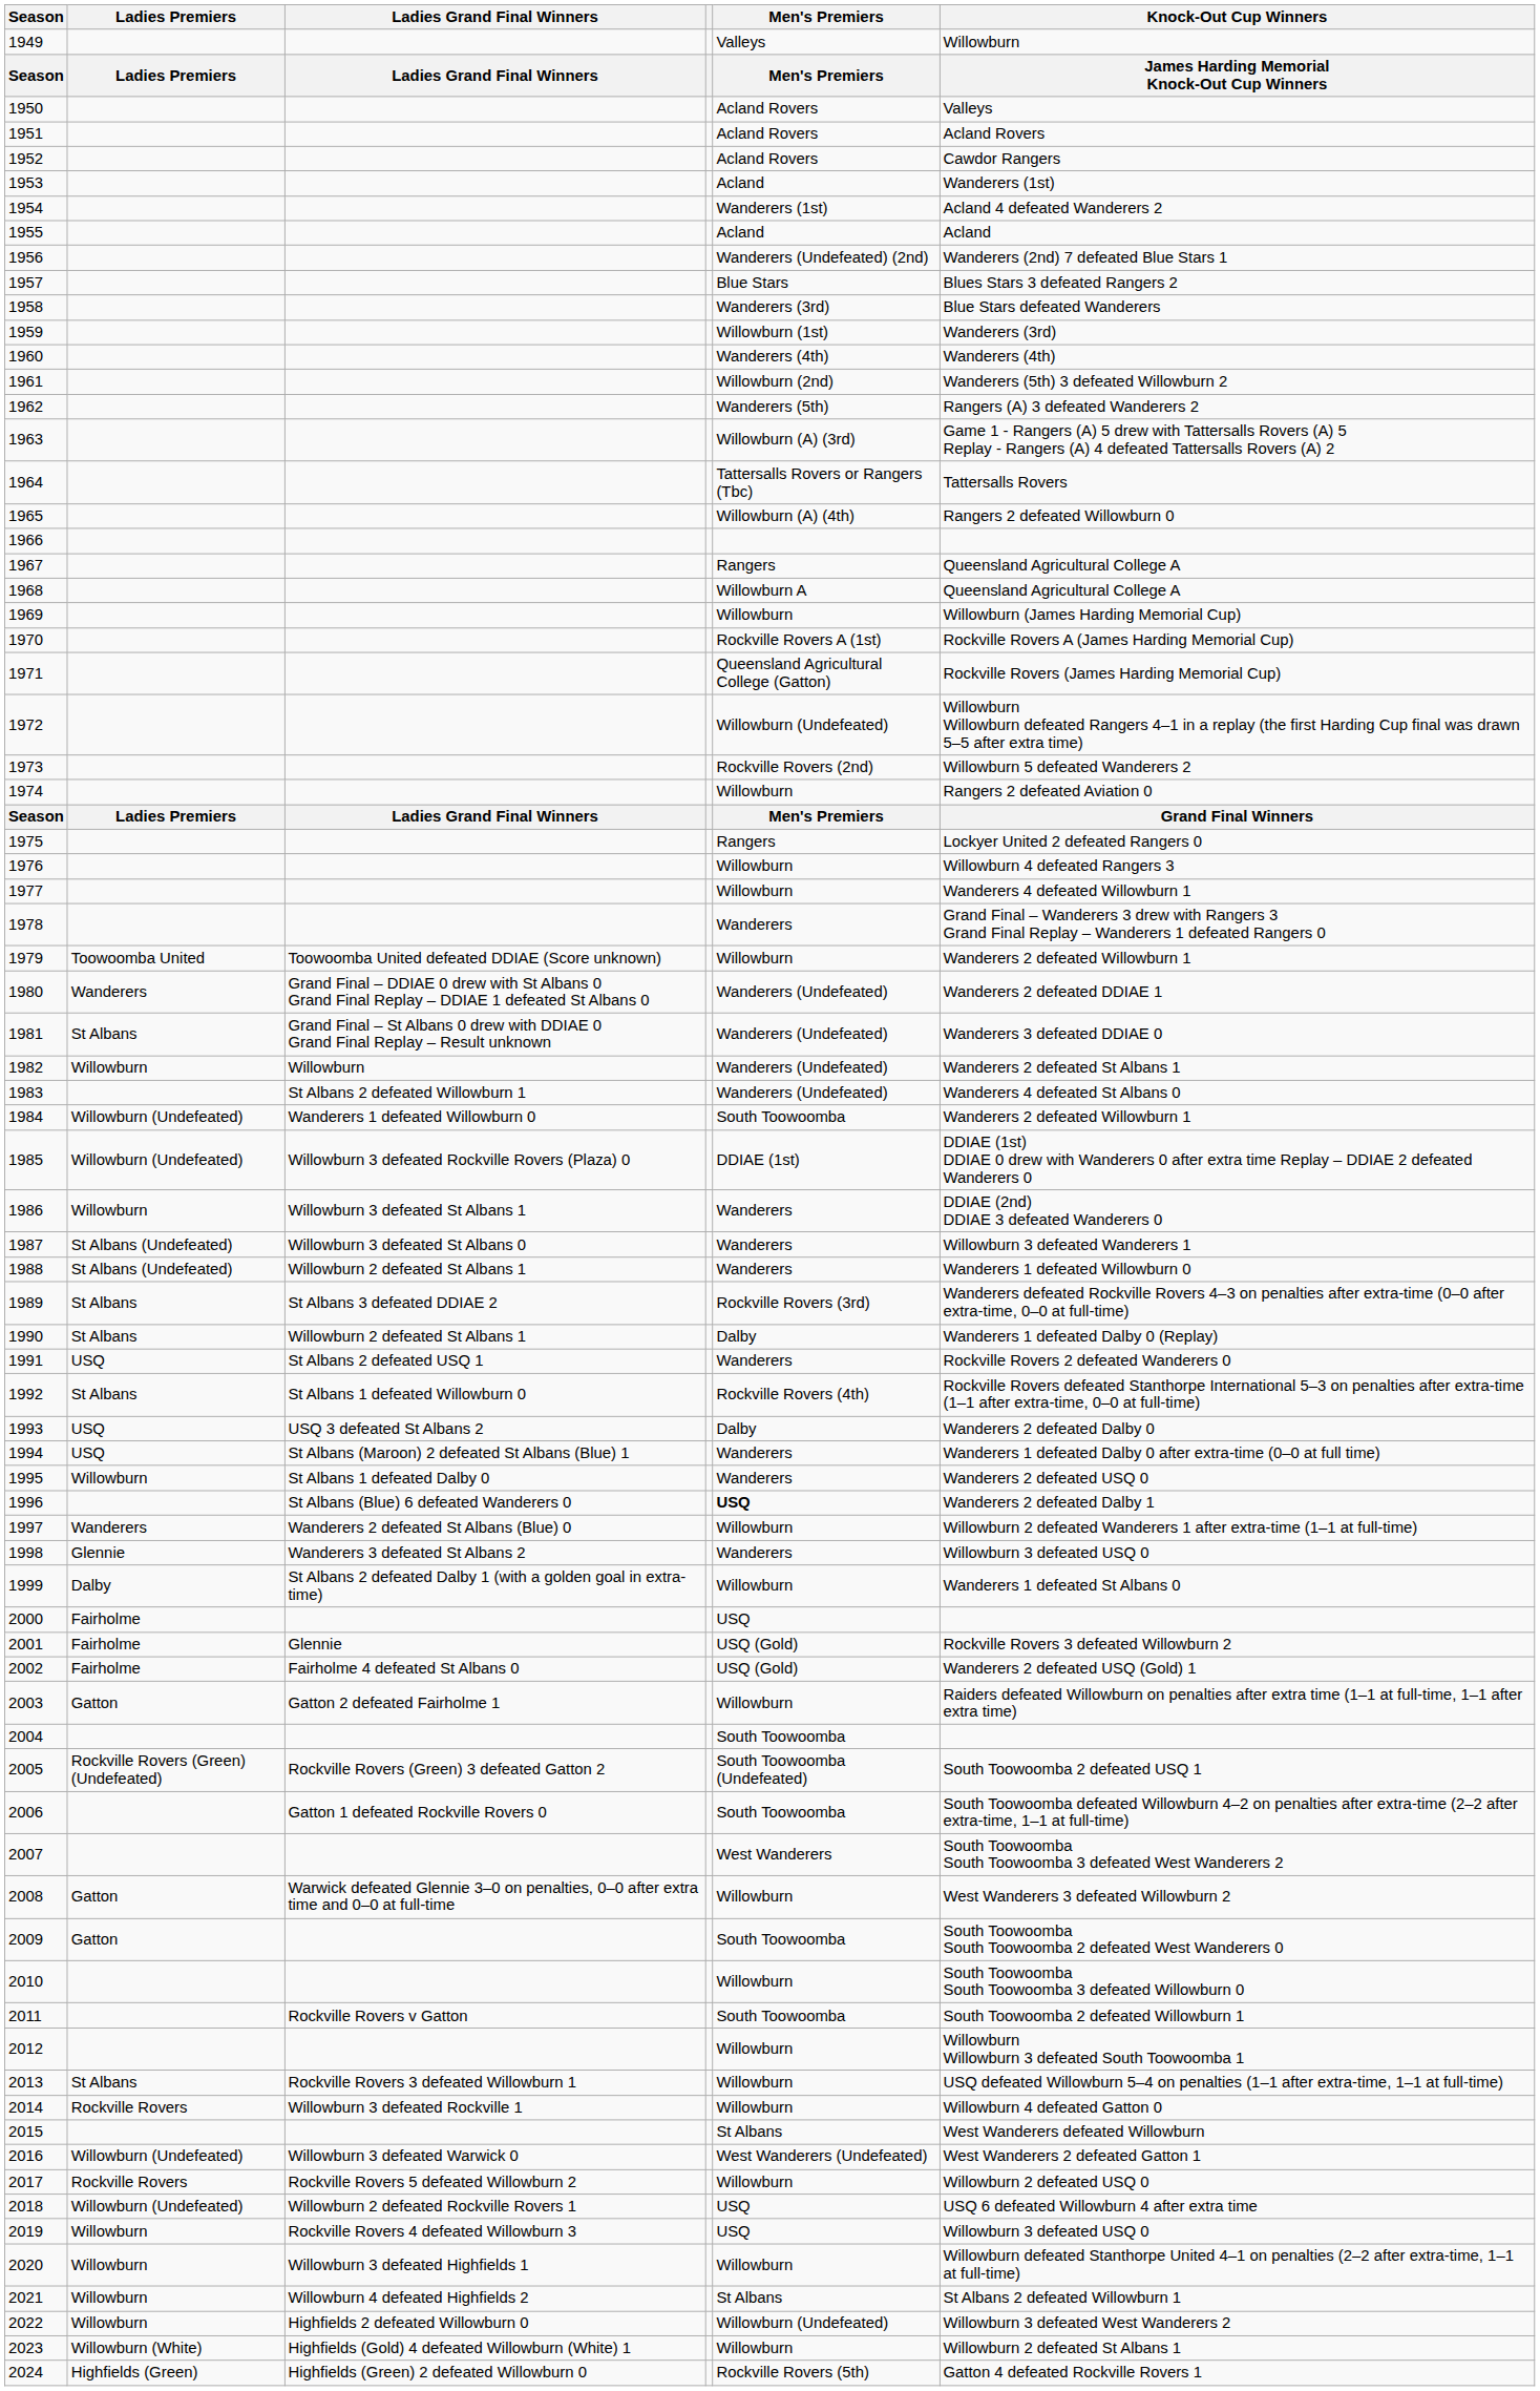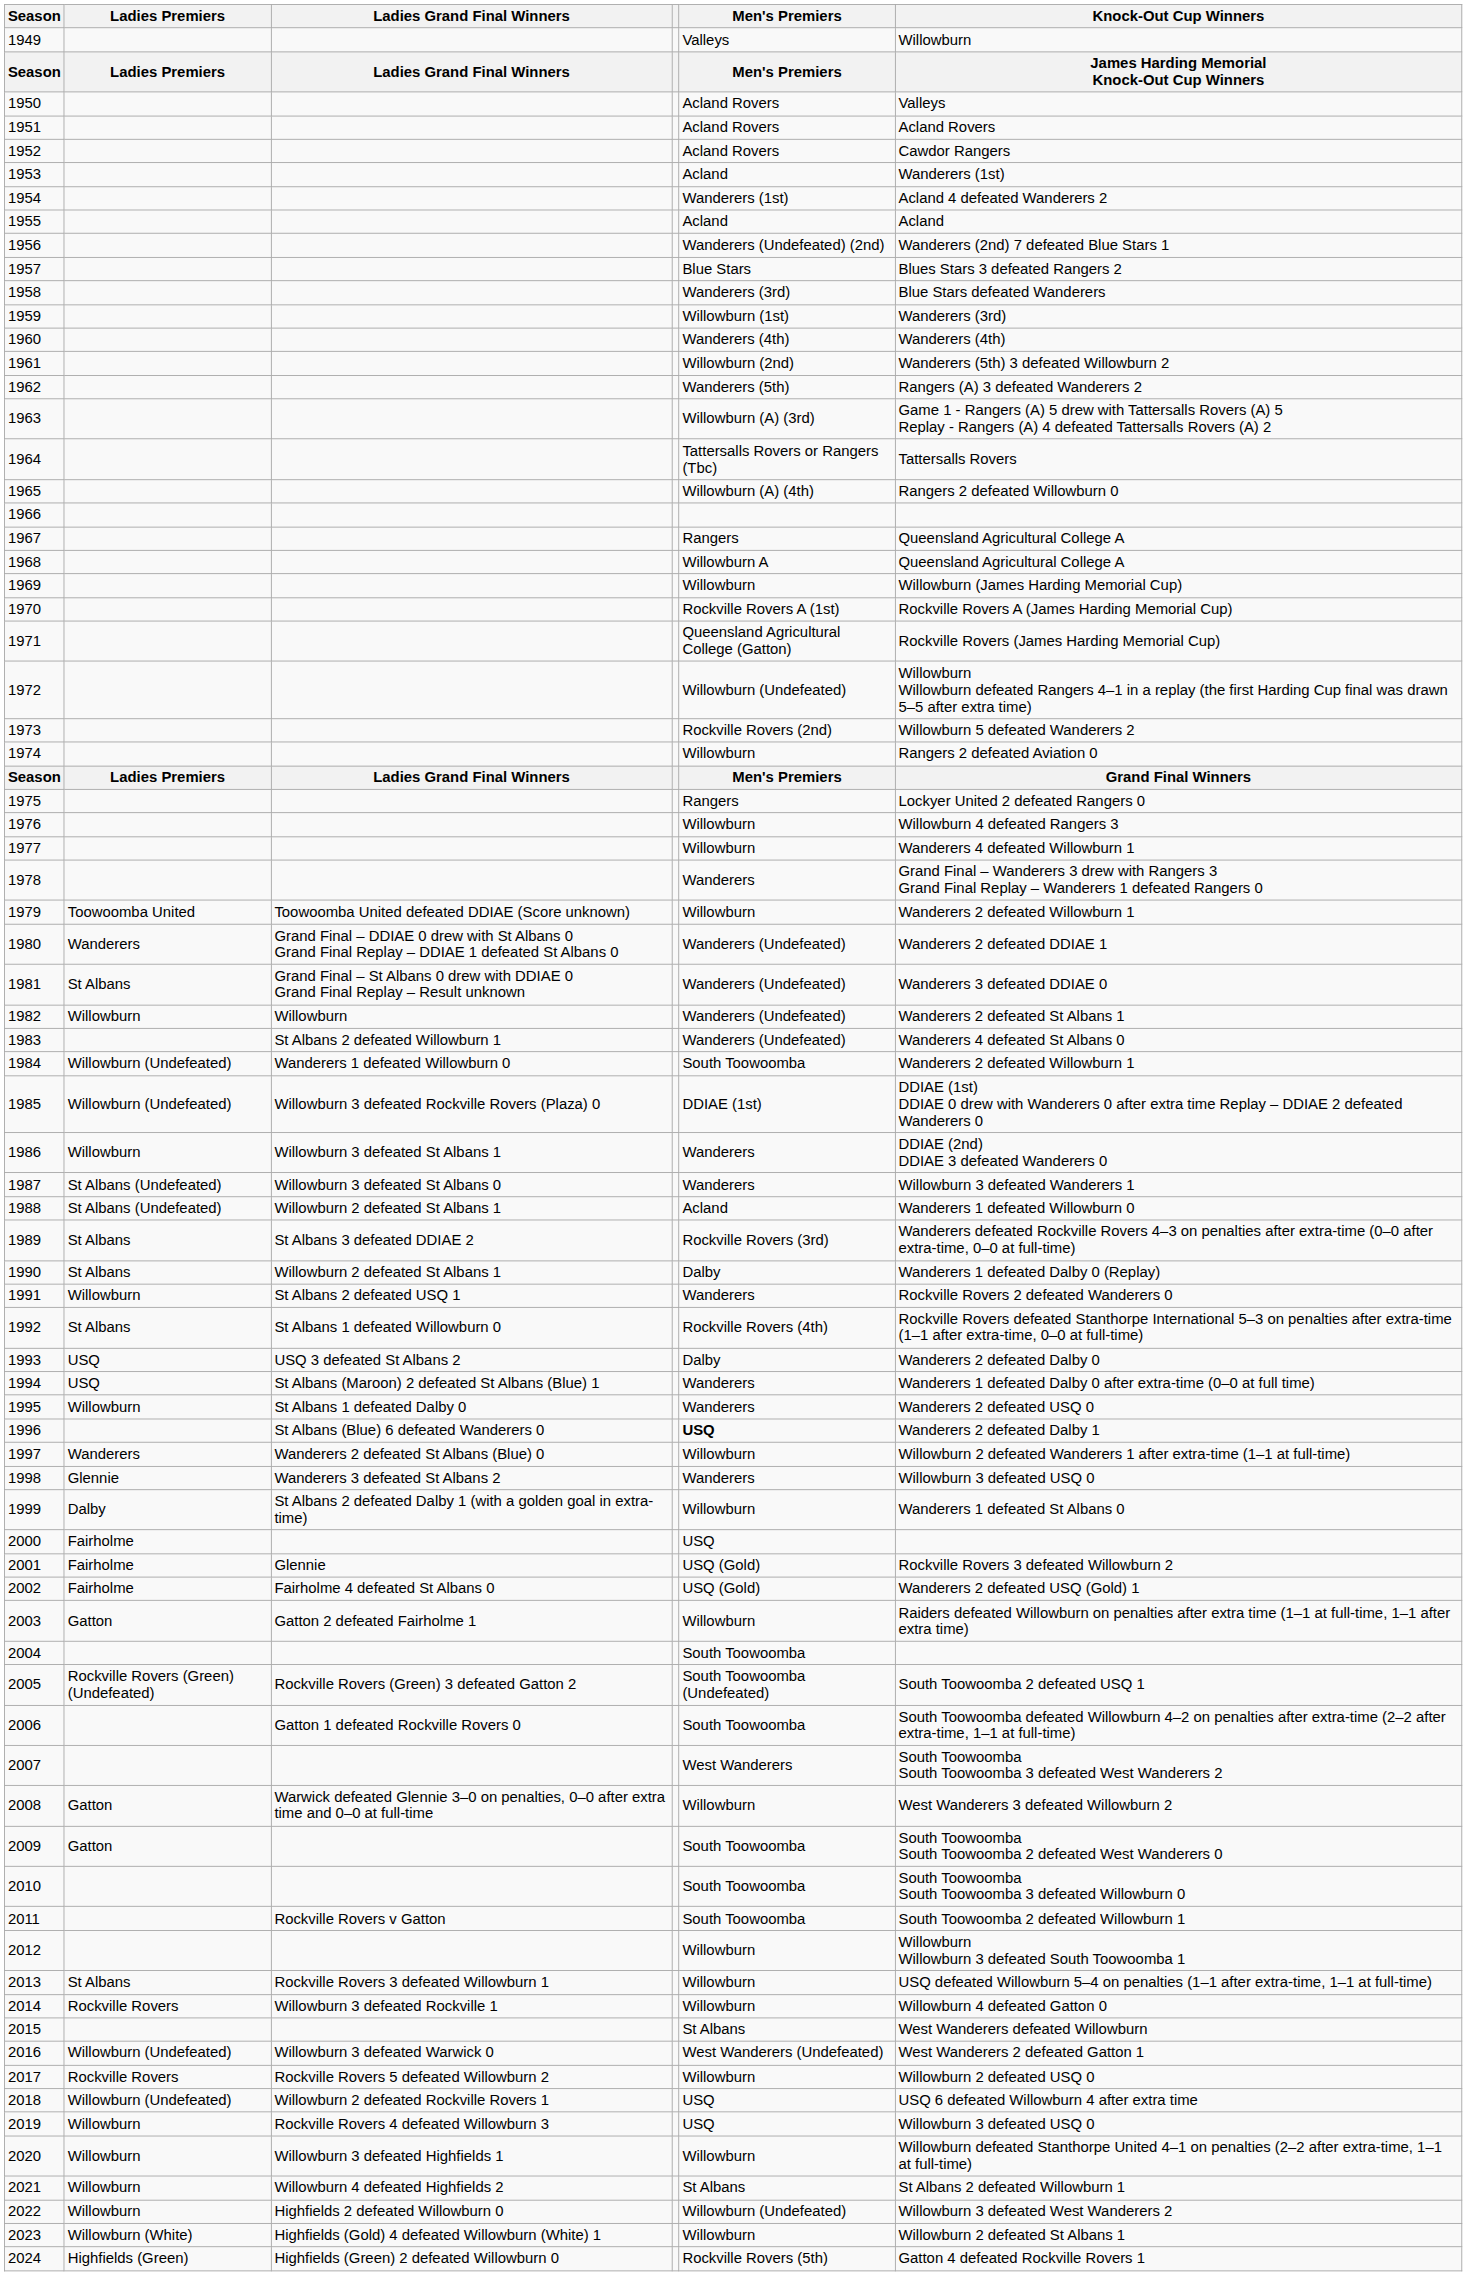1988 | Men's Premiers: Wanderers -> Acland
1991 | Ladies Premiers: USQ -> Willowburn
2010 | Men's Premiers: Willowburn -> South Toowoomba
